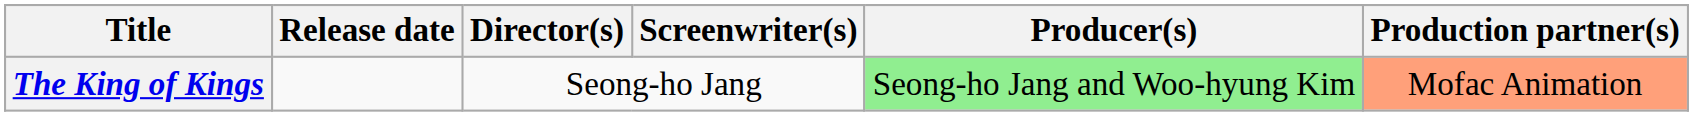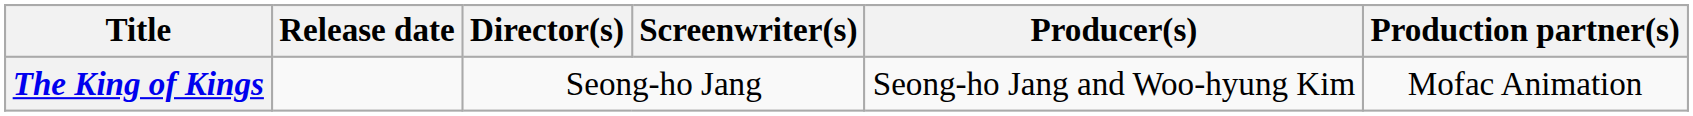The King of Kings | Producer(s): lightgreen background -> no background
The King of Kings | Production partner(s): lightsalmon background -> no background
